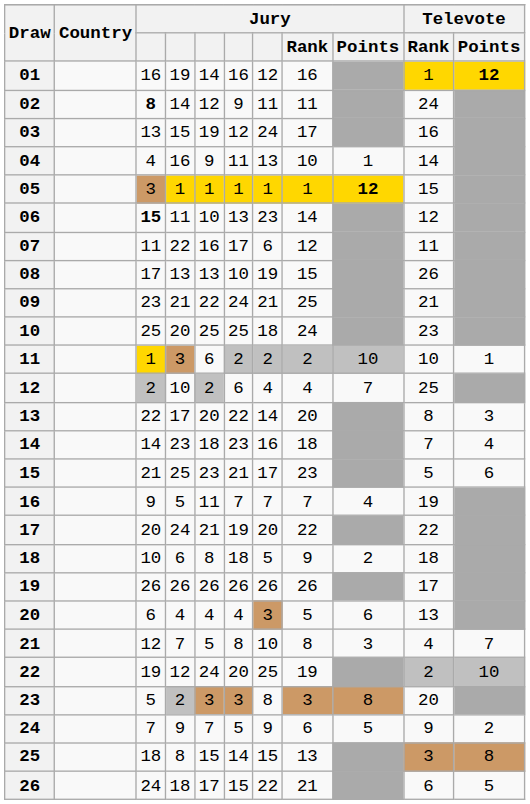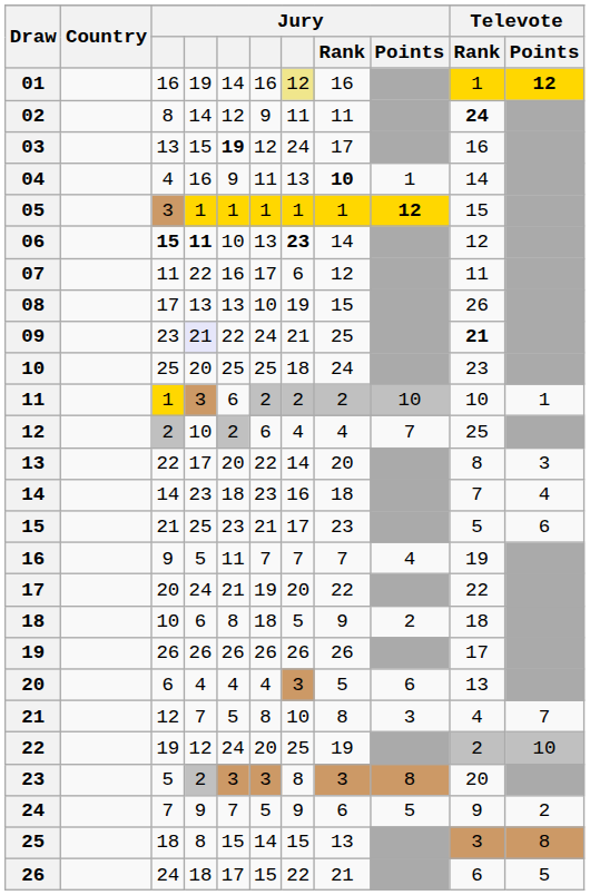01 | column 7: no background -> khaki background
02 | column 3: bold -> normal
02 | Televote / Rank: normal -> bold
03 | column 5: normal -> bold
04 | Jury / Rank: normal -> bold
06 | column 4: normal -> bold
06 | column 7: normal -> bold
09 | column 4: no background -> lavender background
09 | Televote / Rank: normal -> bold
